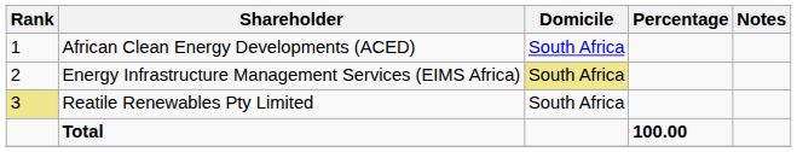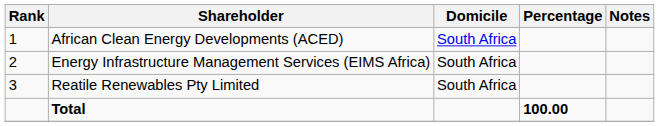Energy Infrastructure Management Services (EIMS Africa) | Domicile: khaki background -> no background
Reatile Renewables Pty Limited | Rank: khaki background -> no background
